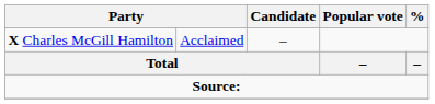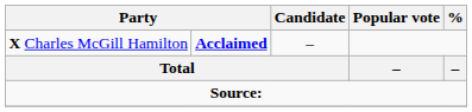X Charles McGill Hamilton | column 2: normal -> bold
